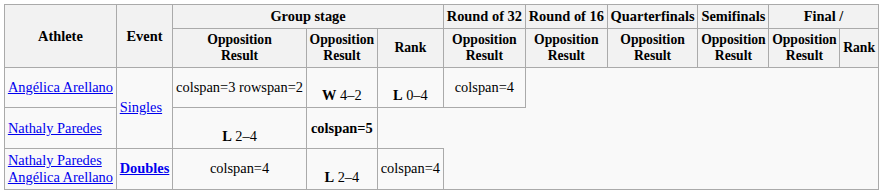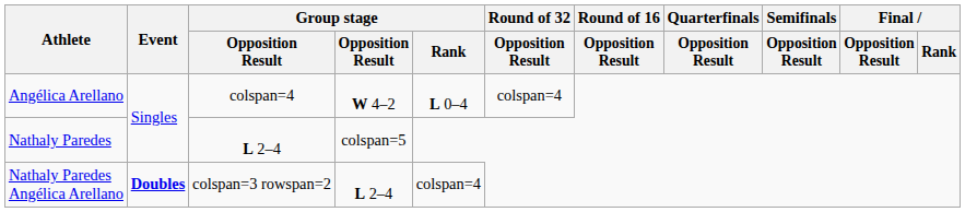Angélica Arellano | column 3: colspan=3 rowspan=2 -> colspan=4
Nathaly Paredes | column 4: bold -> normal
Nathaly Paredes Angélica Arellano | column 3: colspan=4 -> colspan=3 rowspan=2
